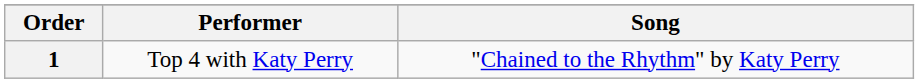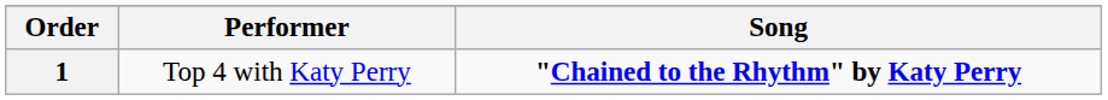1 | Song: normal -> bold
